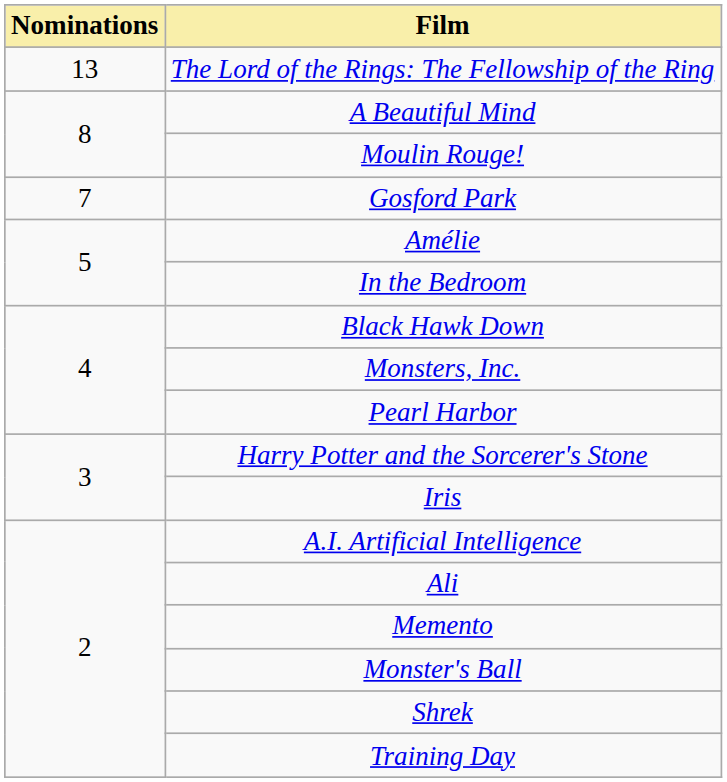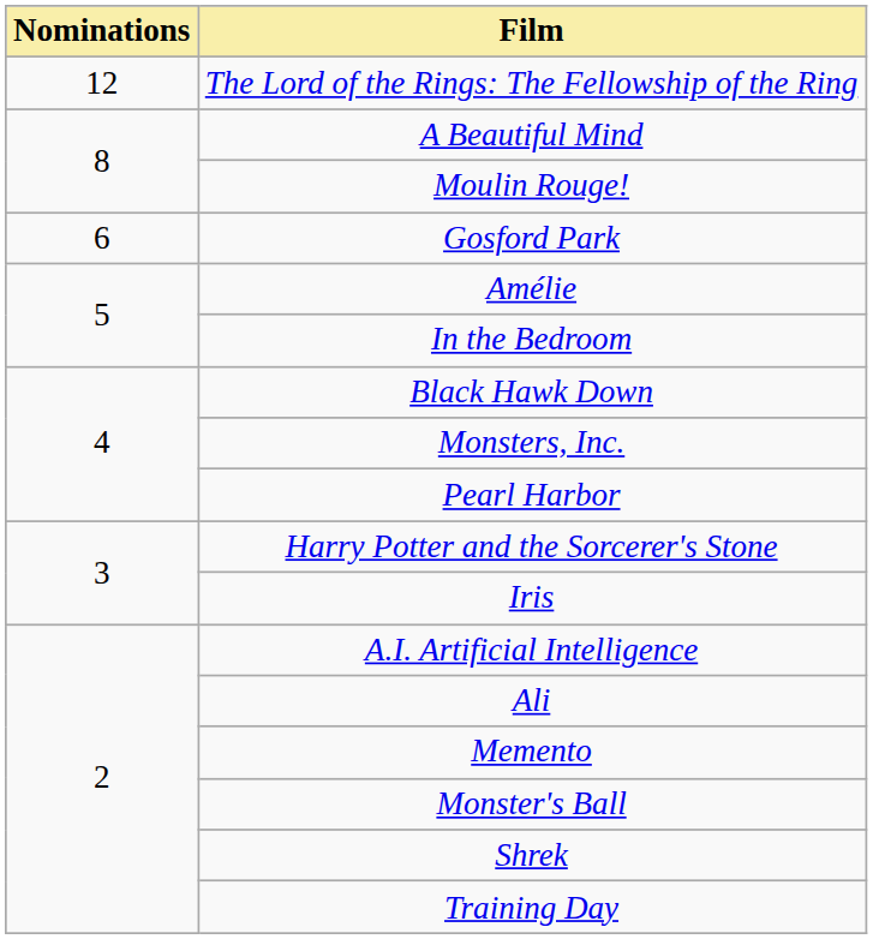The Lord of the Rings: The Fellowship of the Ring | Nominations: 13 -> 12
Gosford Park | Nominations: 7 -> 6
